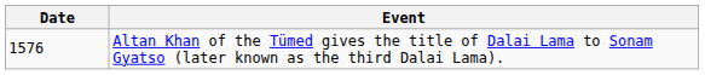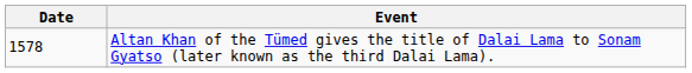row 2 | Date: 1576 -> 1578
